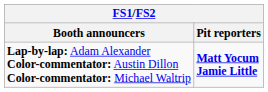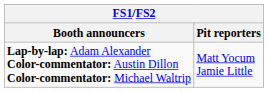row 3 | Pit reporters: bold -> normal
